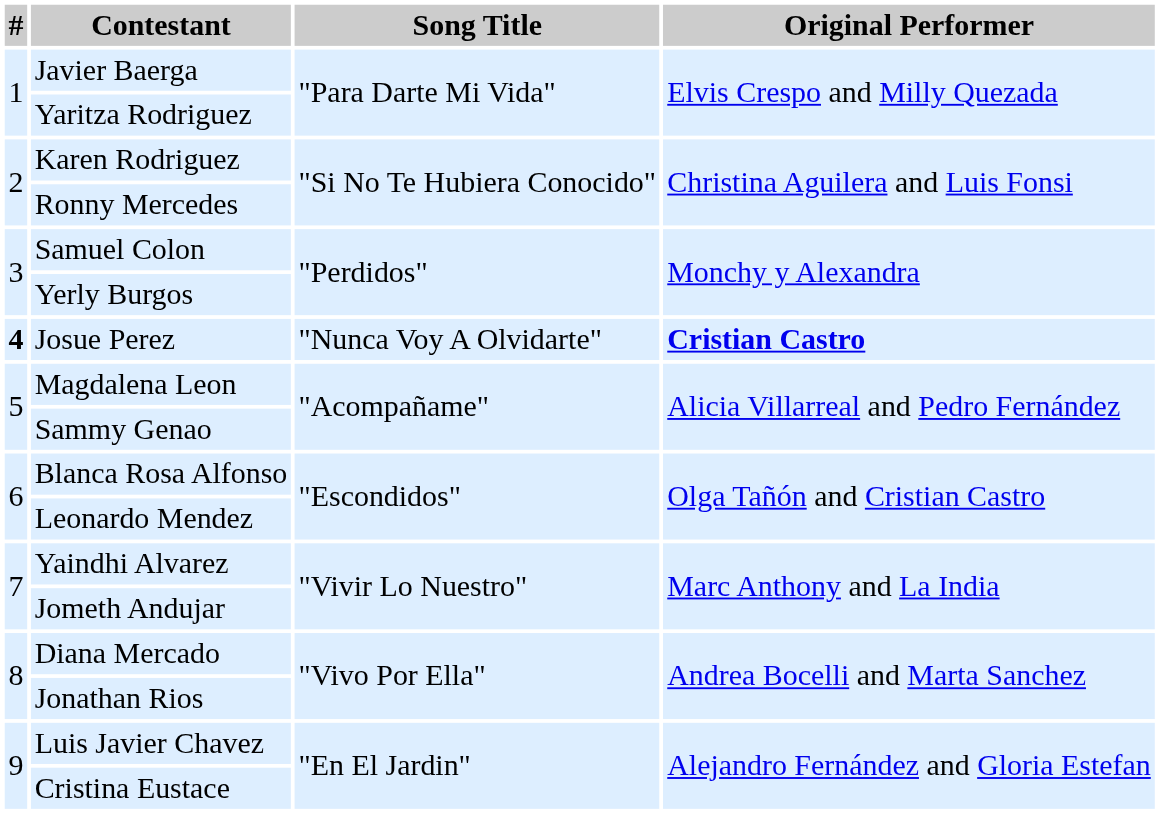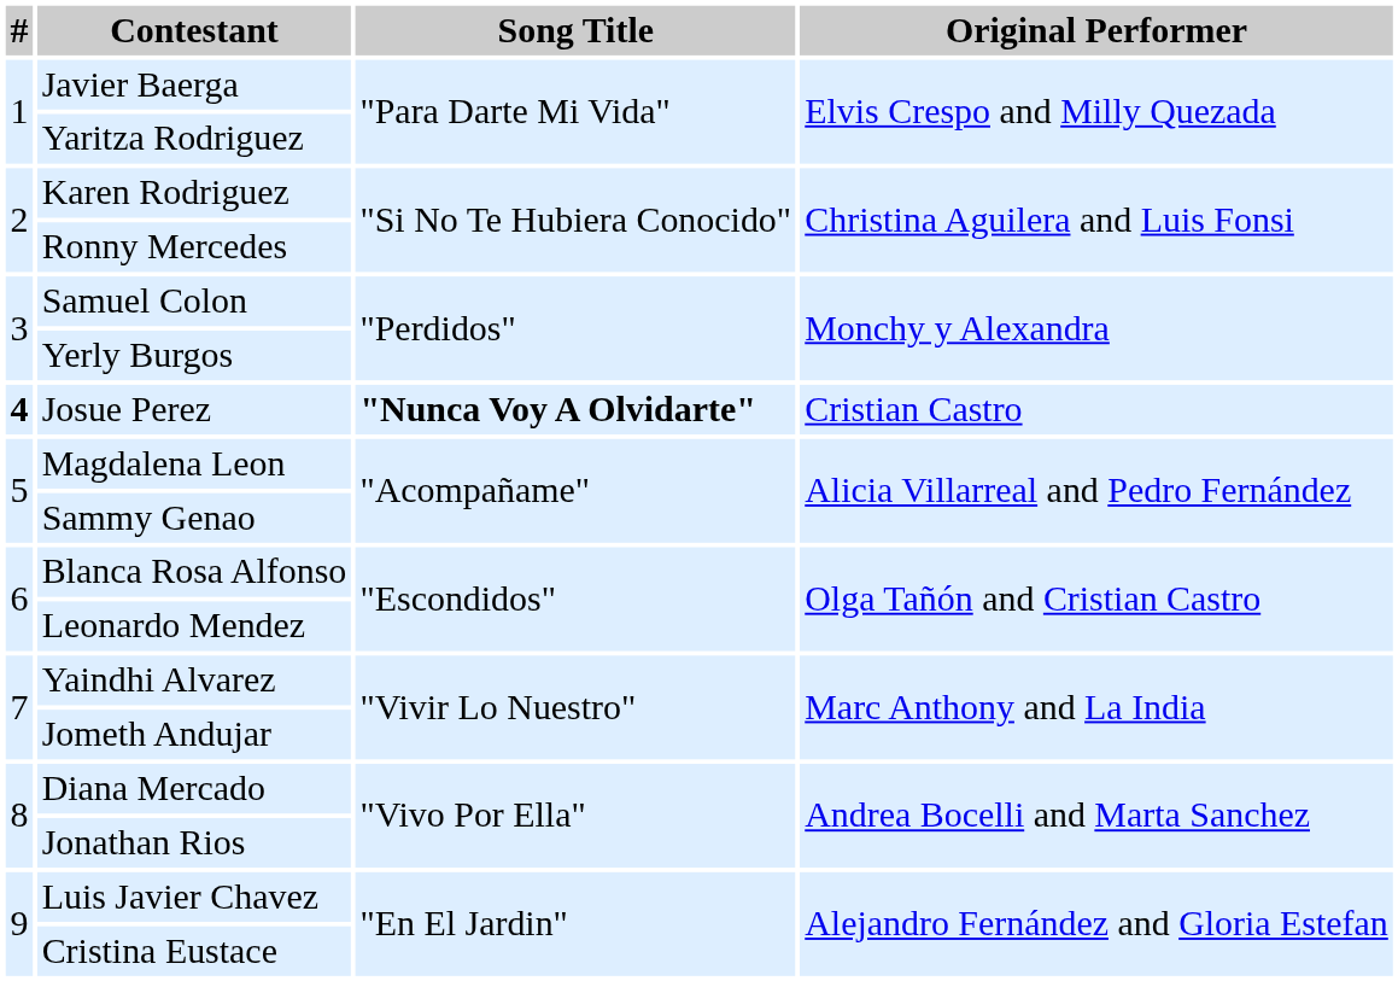Josue Perez | Song Title: normal -> bold
Josue Perez | Original Performer: bold -> normal
